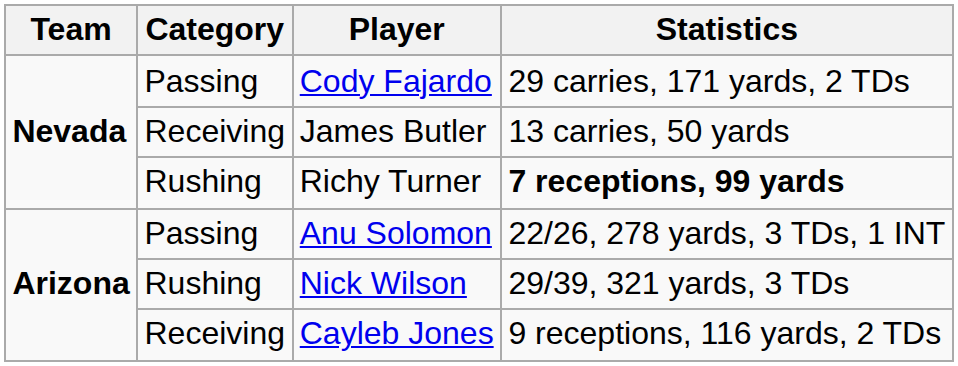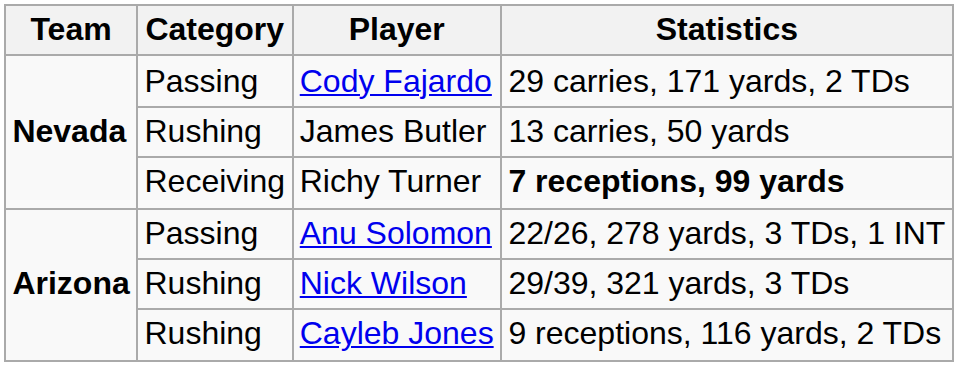James Butler | Category: Receiving -> Rushing
Richy Turner | Category: Rushing -> Receiving
Cayleb Jones | Category: Receiving -> Rushing
